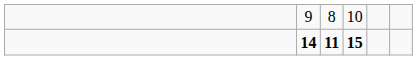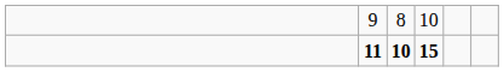row 2 | column 2: 14 -> 11
row 2 | column 3: 11 -> 10
